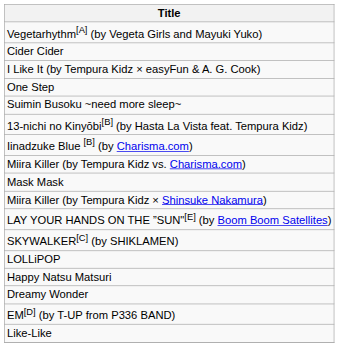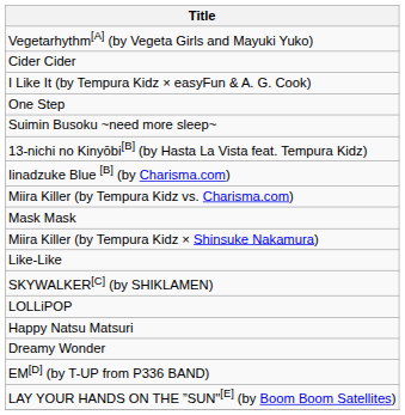row 12 | column 1: LAY YOUR HANDS ON THE ”SUN"[E] (by Boom Boom Satellites) -> Like-Like
row 18 | column 1: Like-Like -> LAY YOUR HANDS ON THE ”SUN"[E] (by Boom Boom Satellites)
